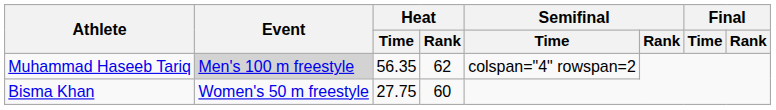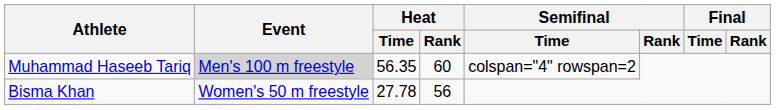Muhammad Haseeb Tariq | Heat / Rank: 62 -> 60
Bisma Khan | Heat / Time: 27.75 -> 27.78
Bisma Khan | Heat / Rank: 60 -> 56
